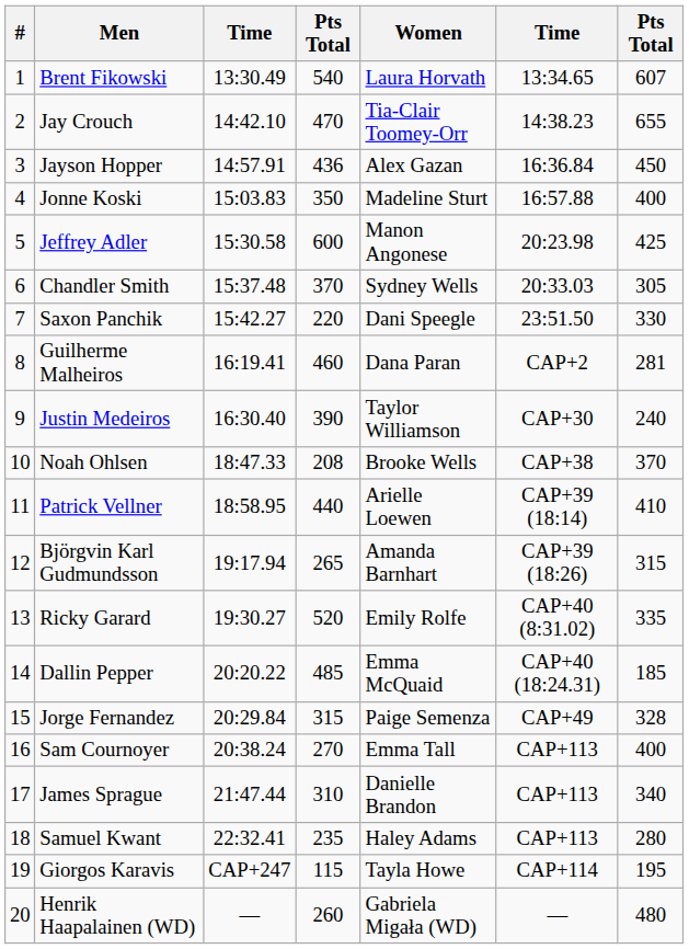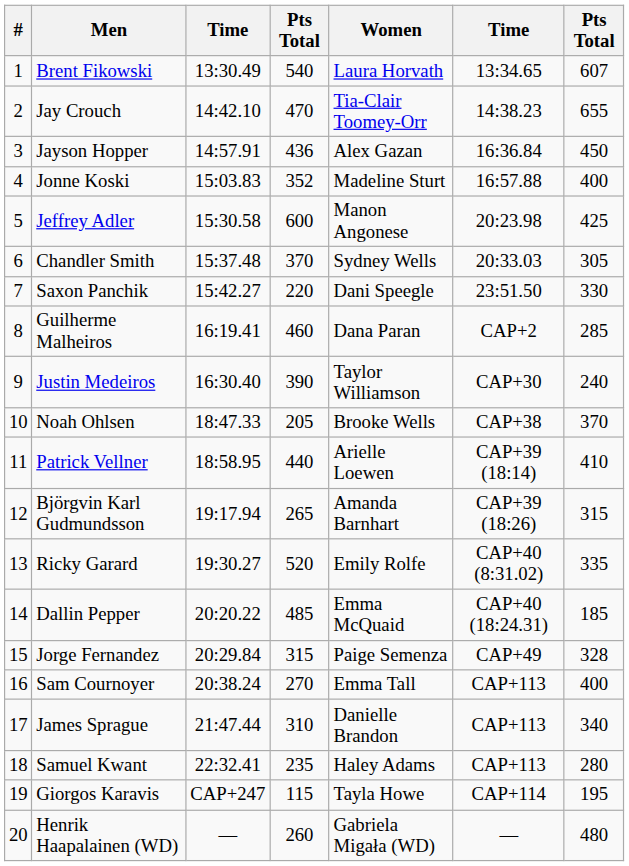Jonne Koski | column 4: 350 -> 352
Guilherme Malheiros | column 7: 281 -> 285
Noah Ohlsen | column 4: 208 -> 205
